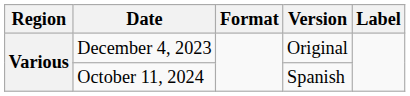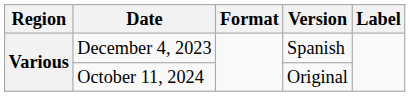December 4, 2023 | Version: Original -> Spanish
October 11, 2024 | Version: Spanish -> Original
